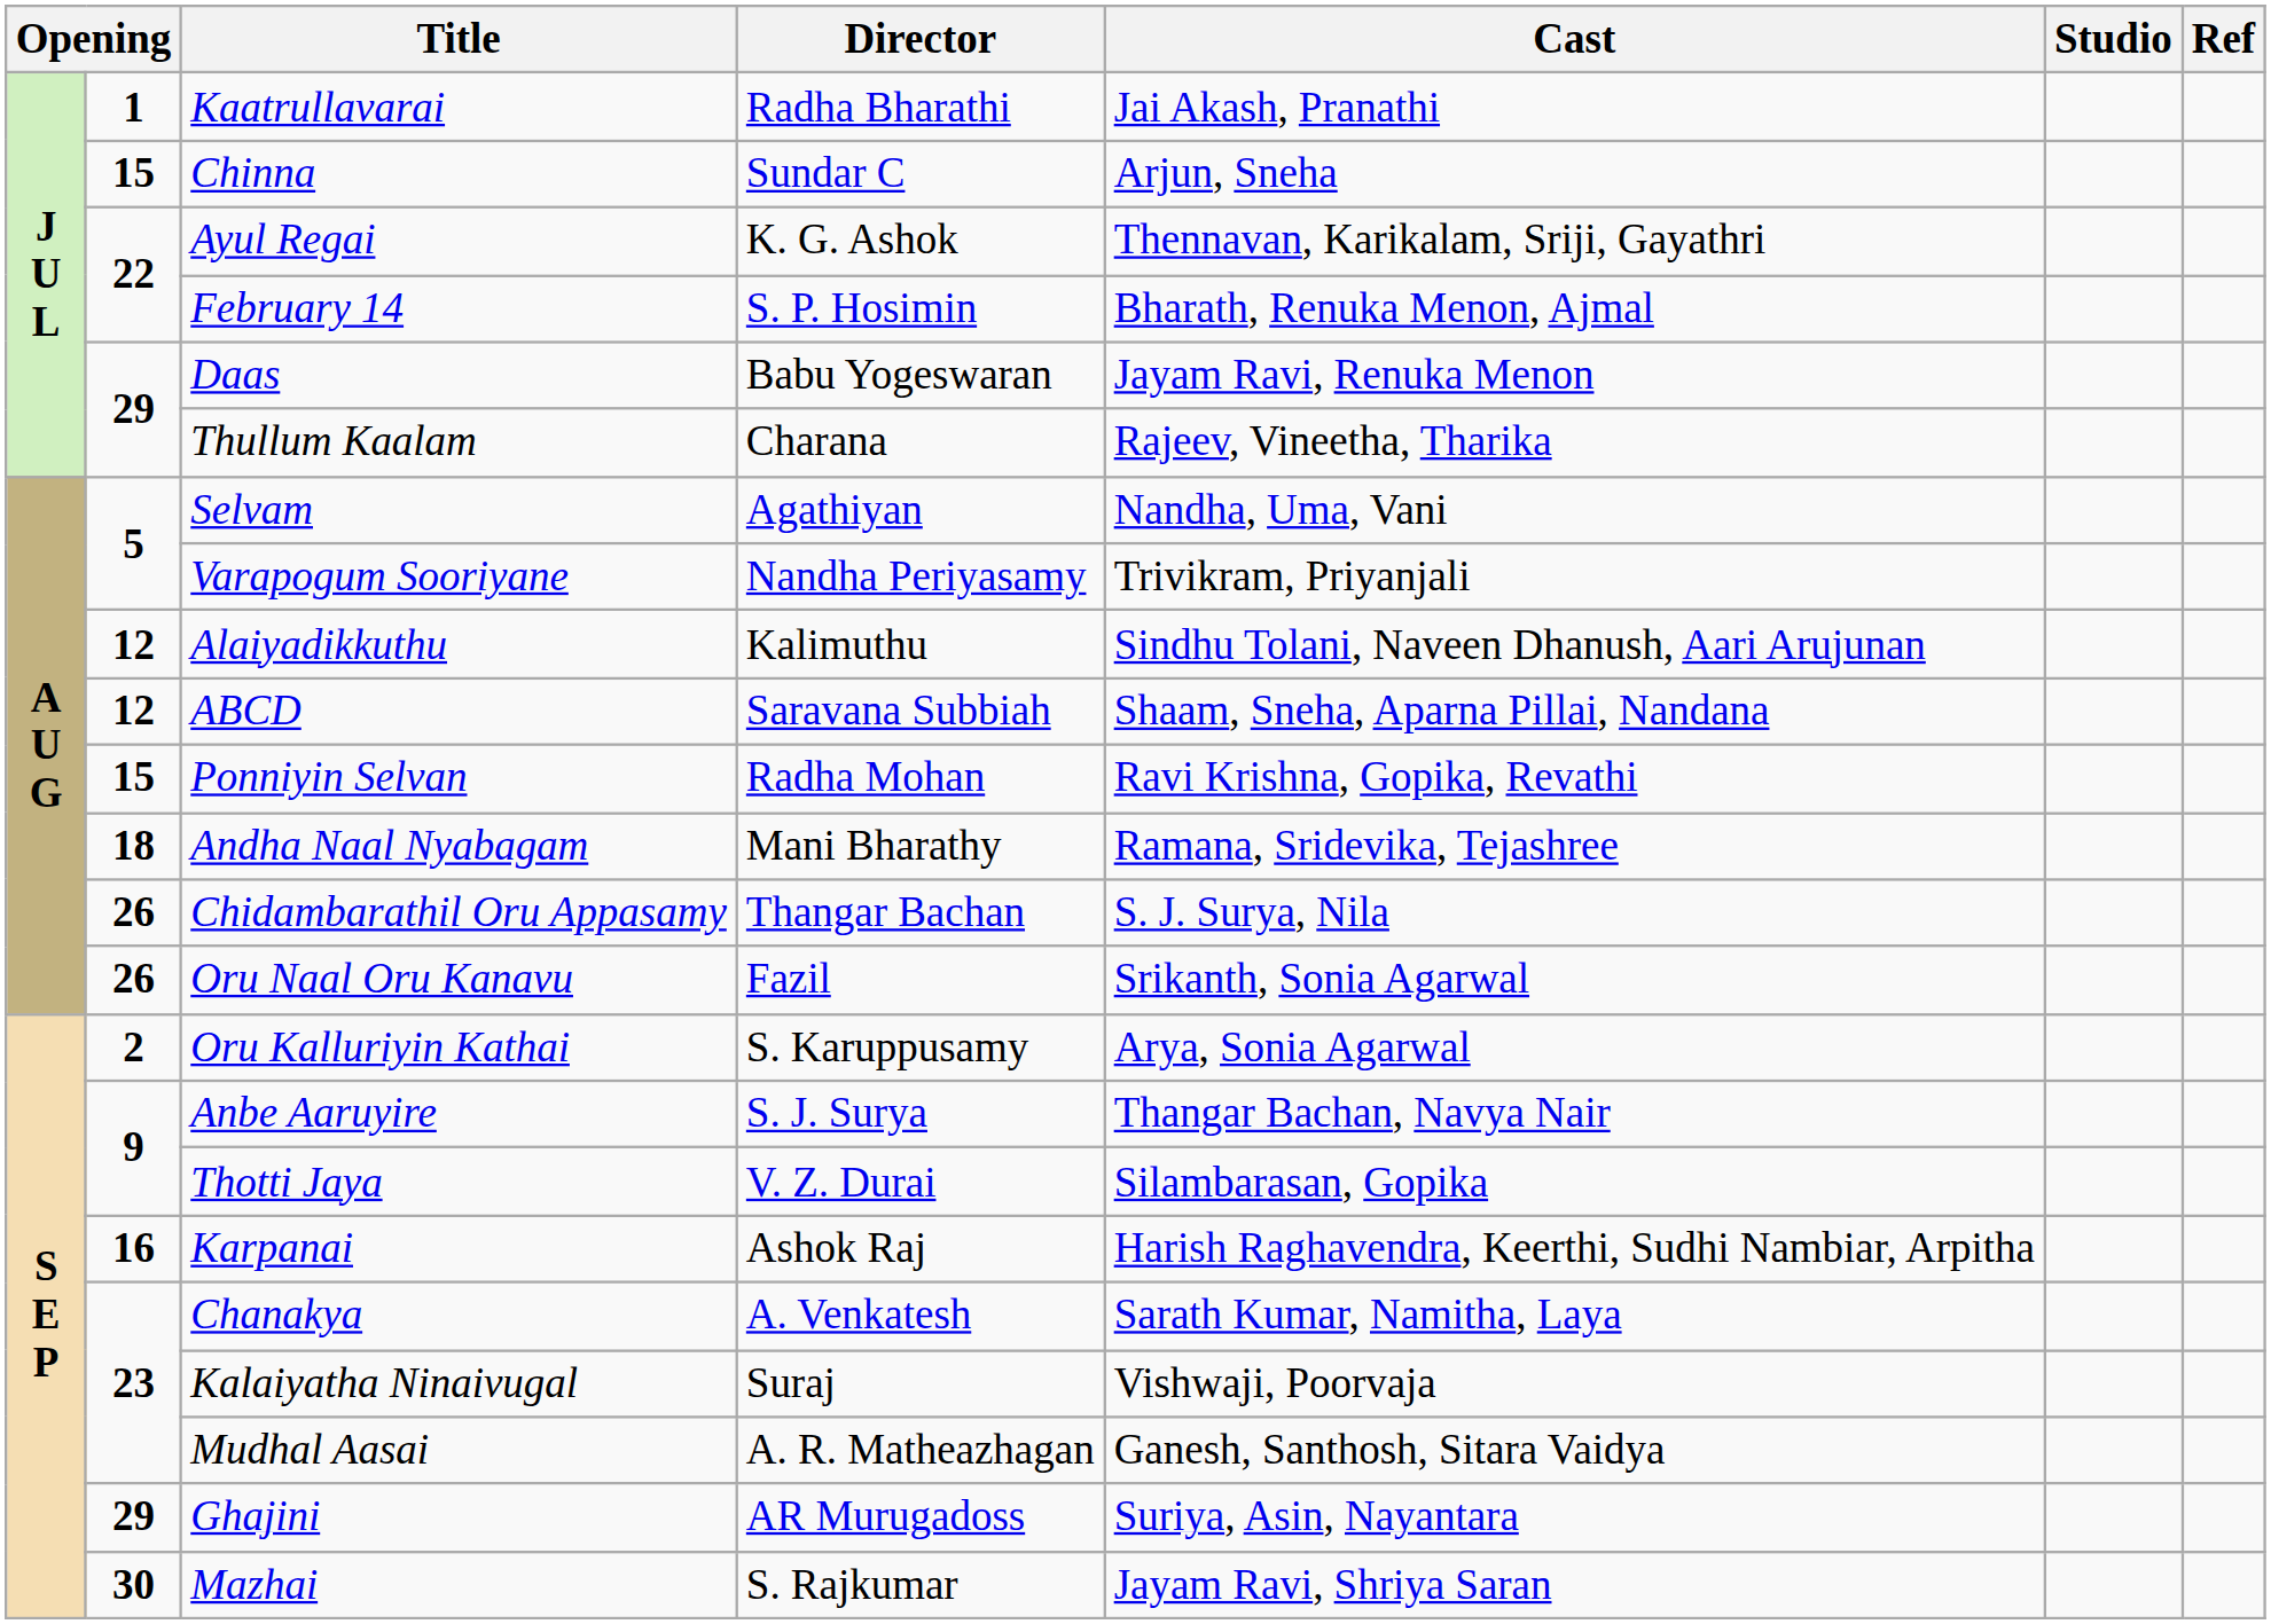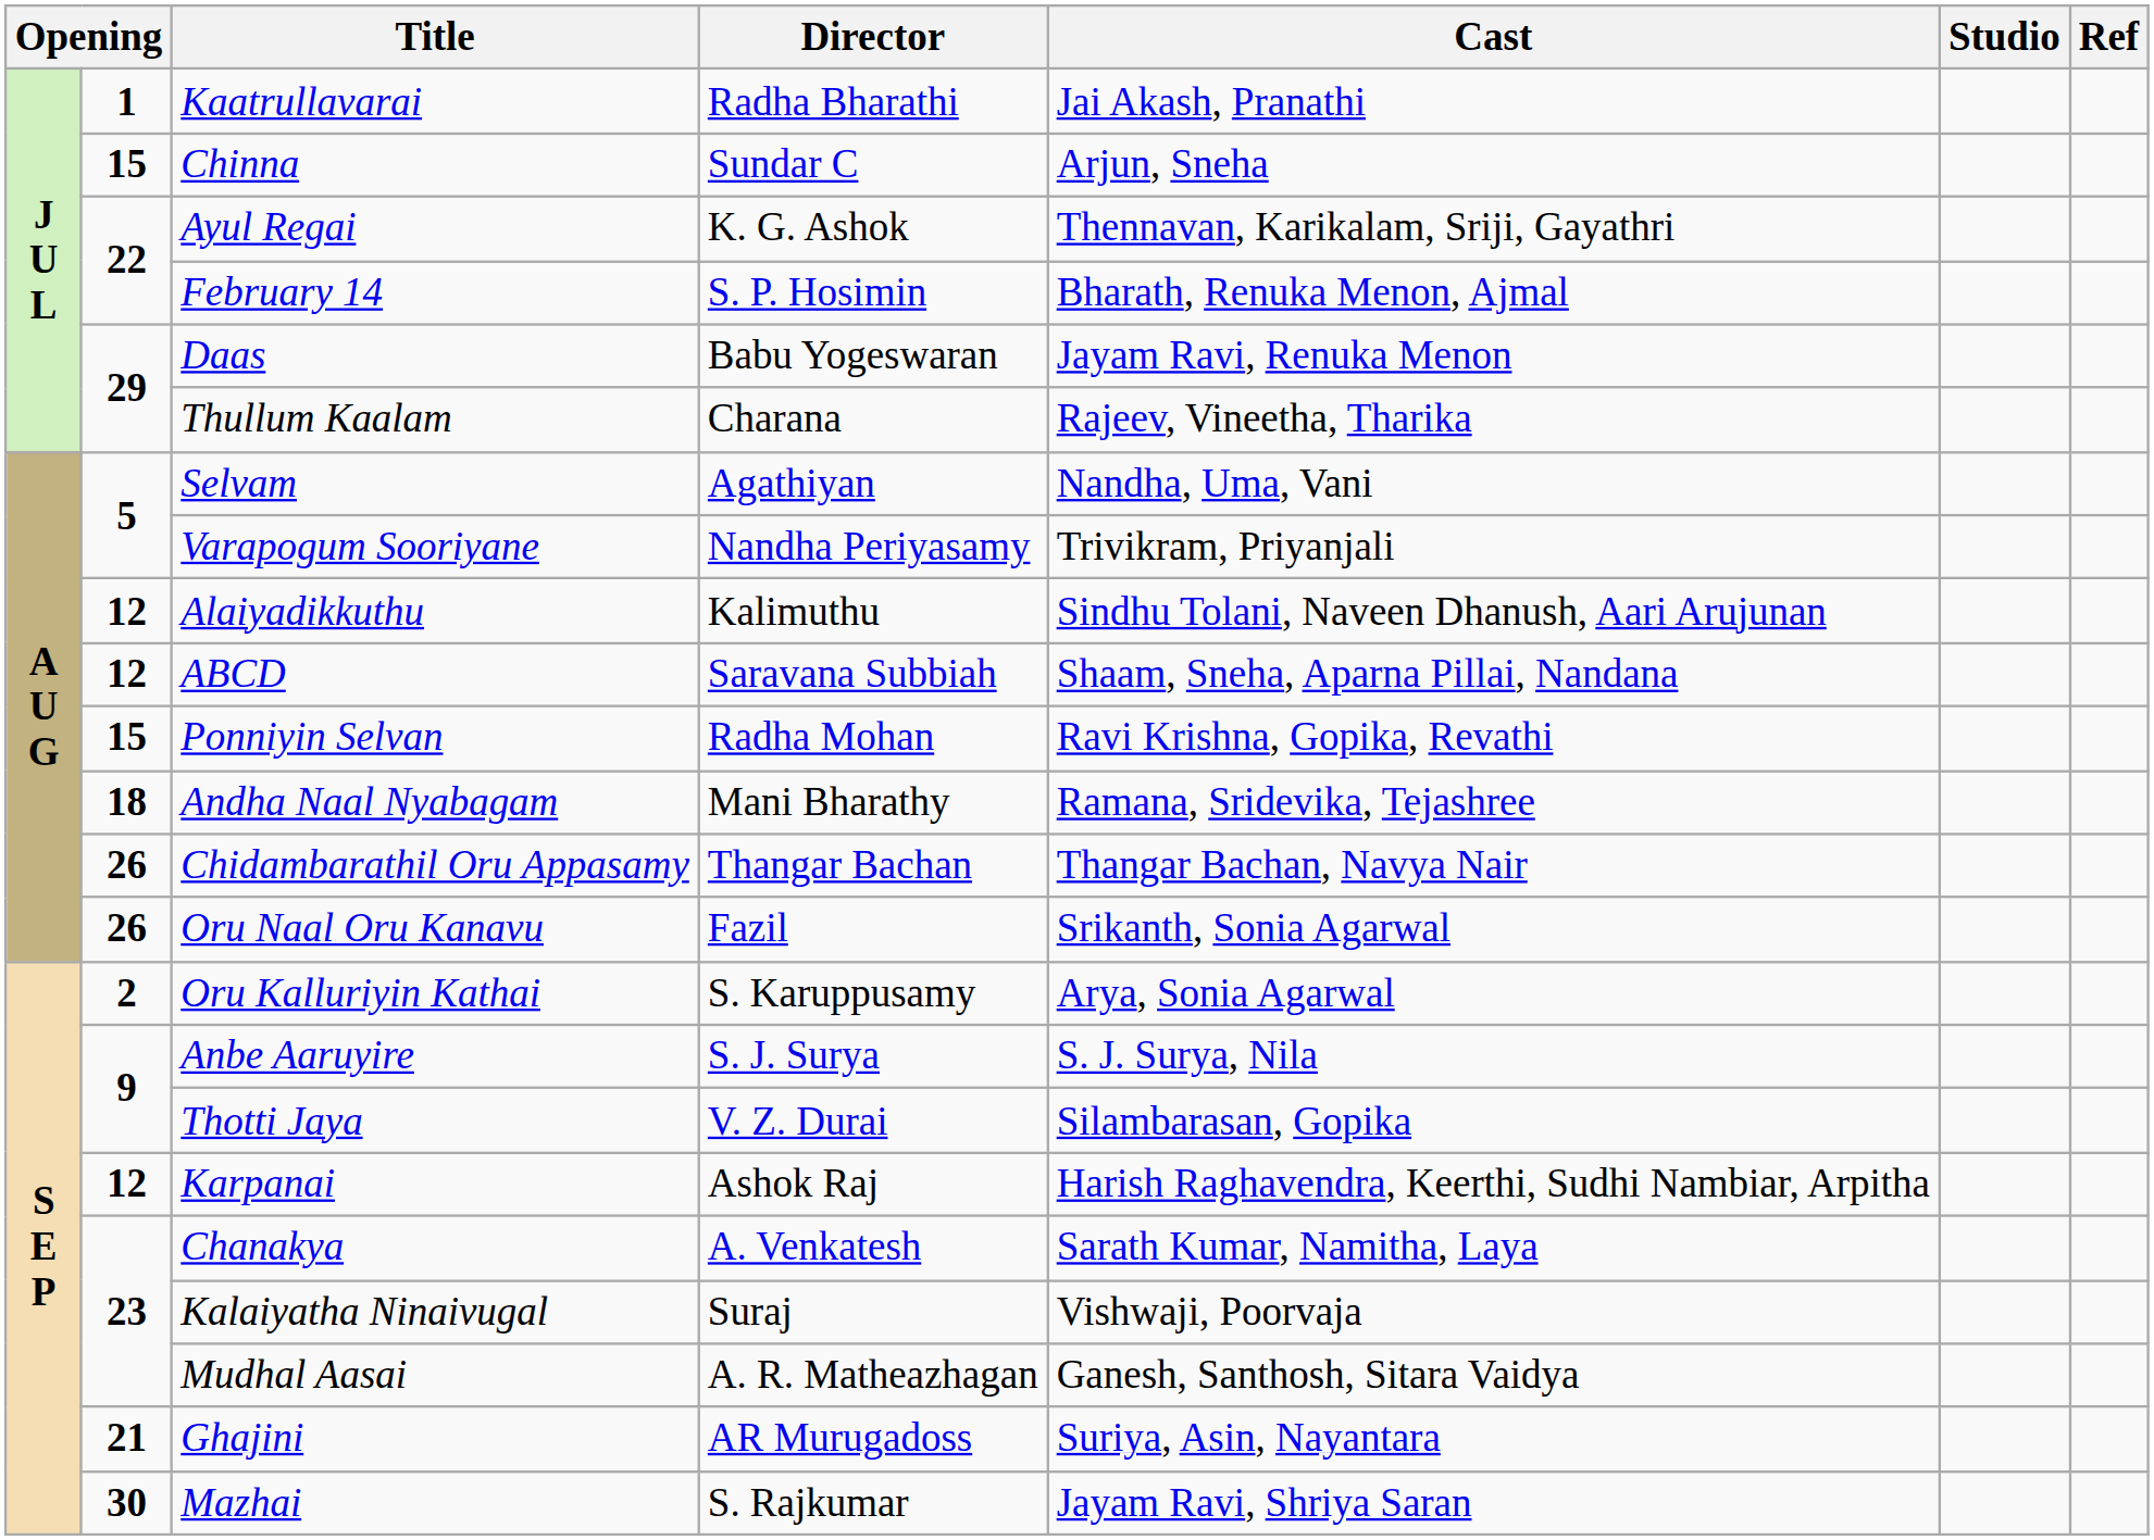Chidambarathil Oru Appasamy | Cast: S. J. Surya, Nila -> Thangar Bachan, Navya Nair
Anbe Aaruyire | Cast: Thangar Bachan, Navya Nair -> S. J. Surya, Nila
Karpanai | column 2: 16 -> 12
Ghajini | column 2: 29 -> 21
